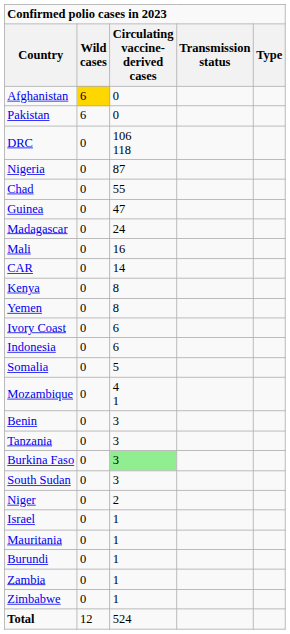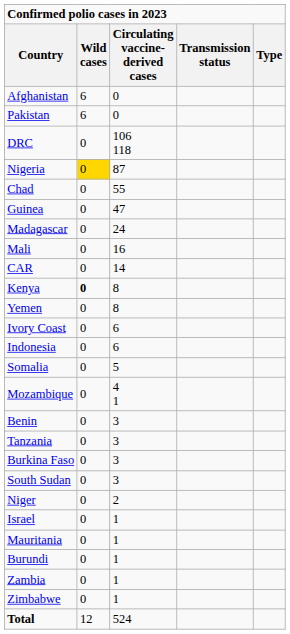Afghanistan | column 2: gold background -> no background
Nigeria | column 2: no background -> gold background
Kenya | column 2: normal -> bold
Burkina Faso | column 3: lightgreen background -> no background
